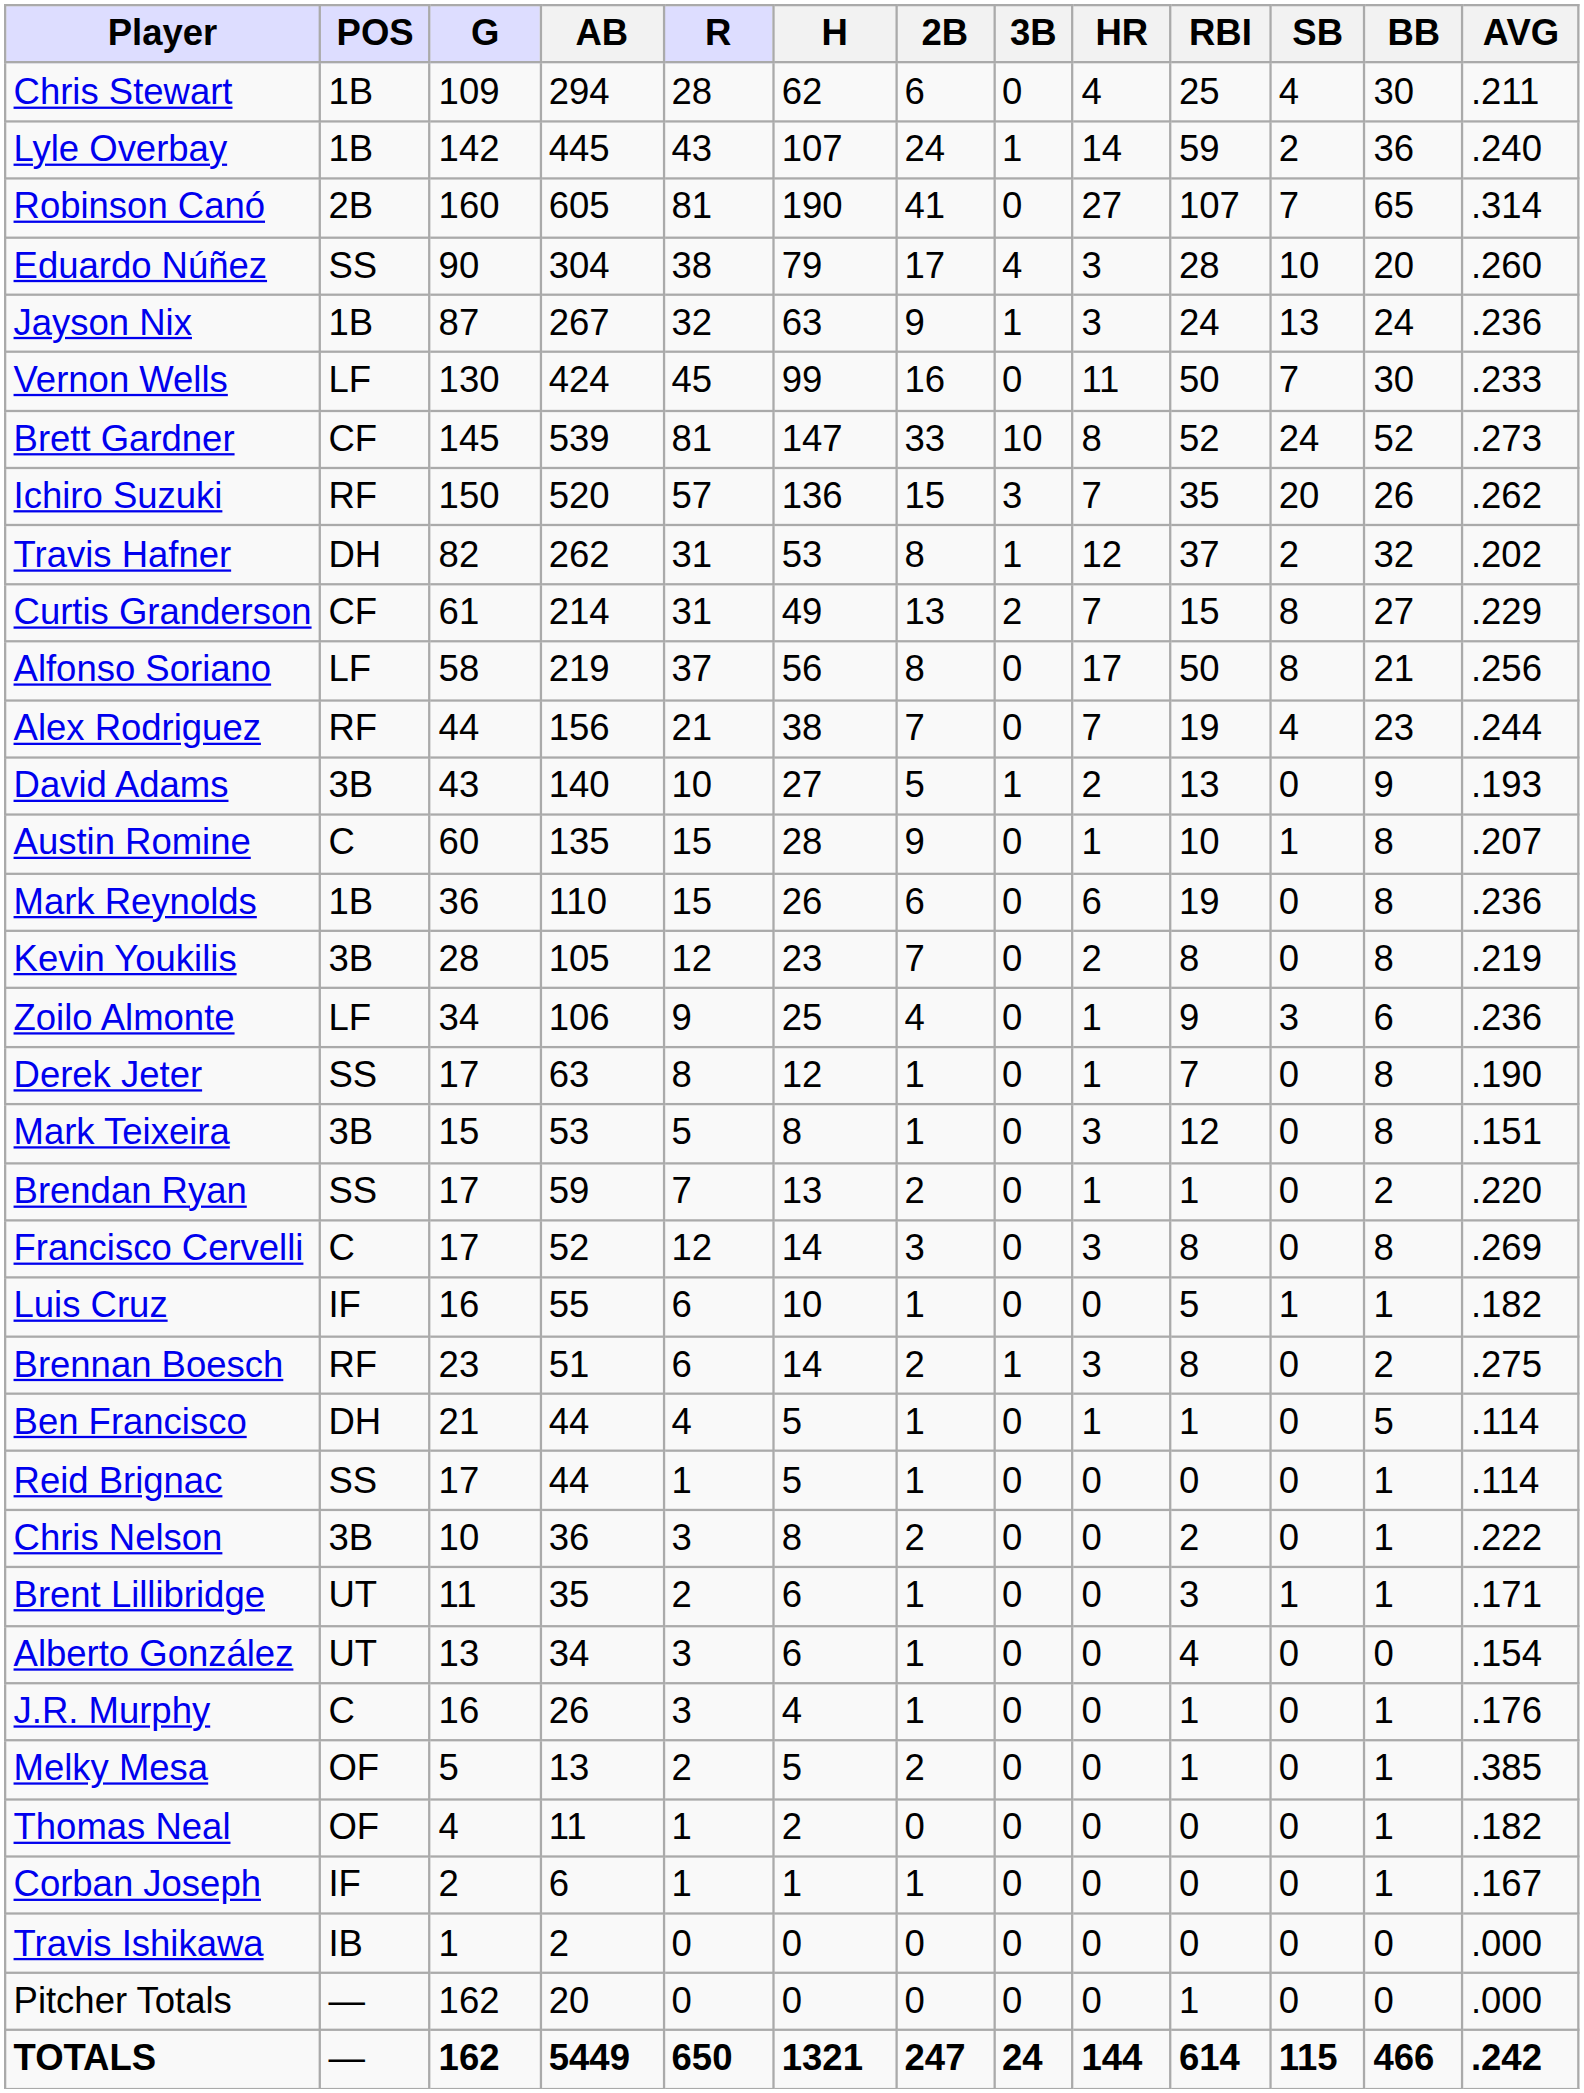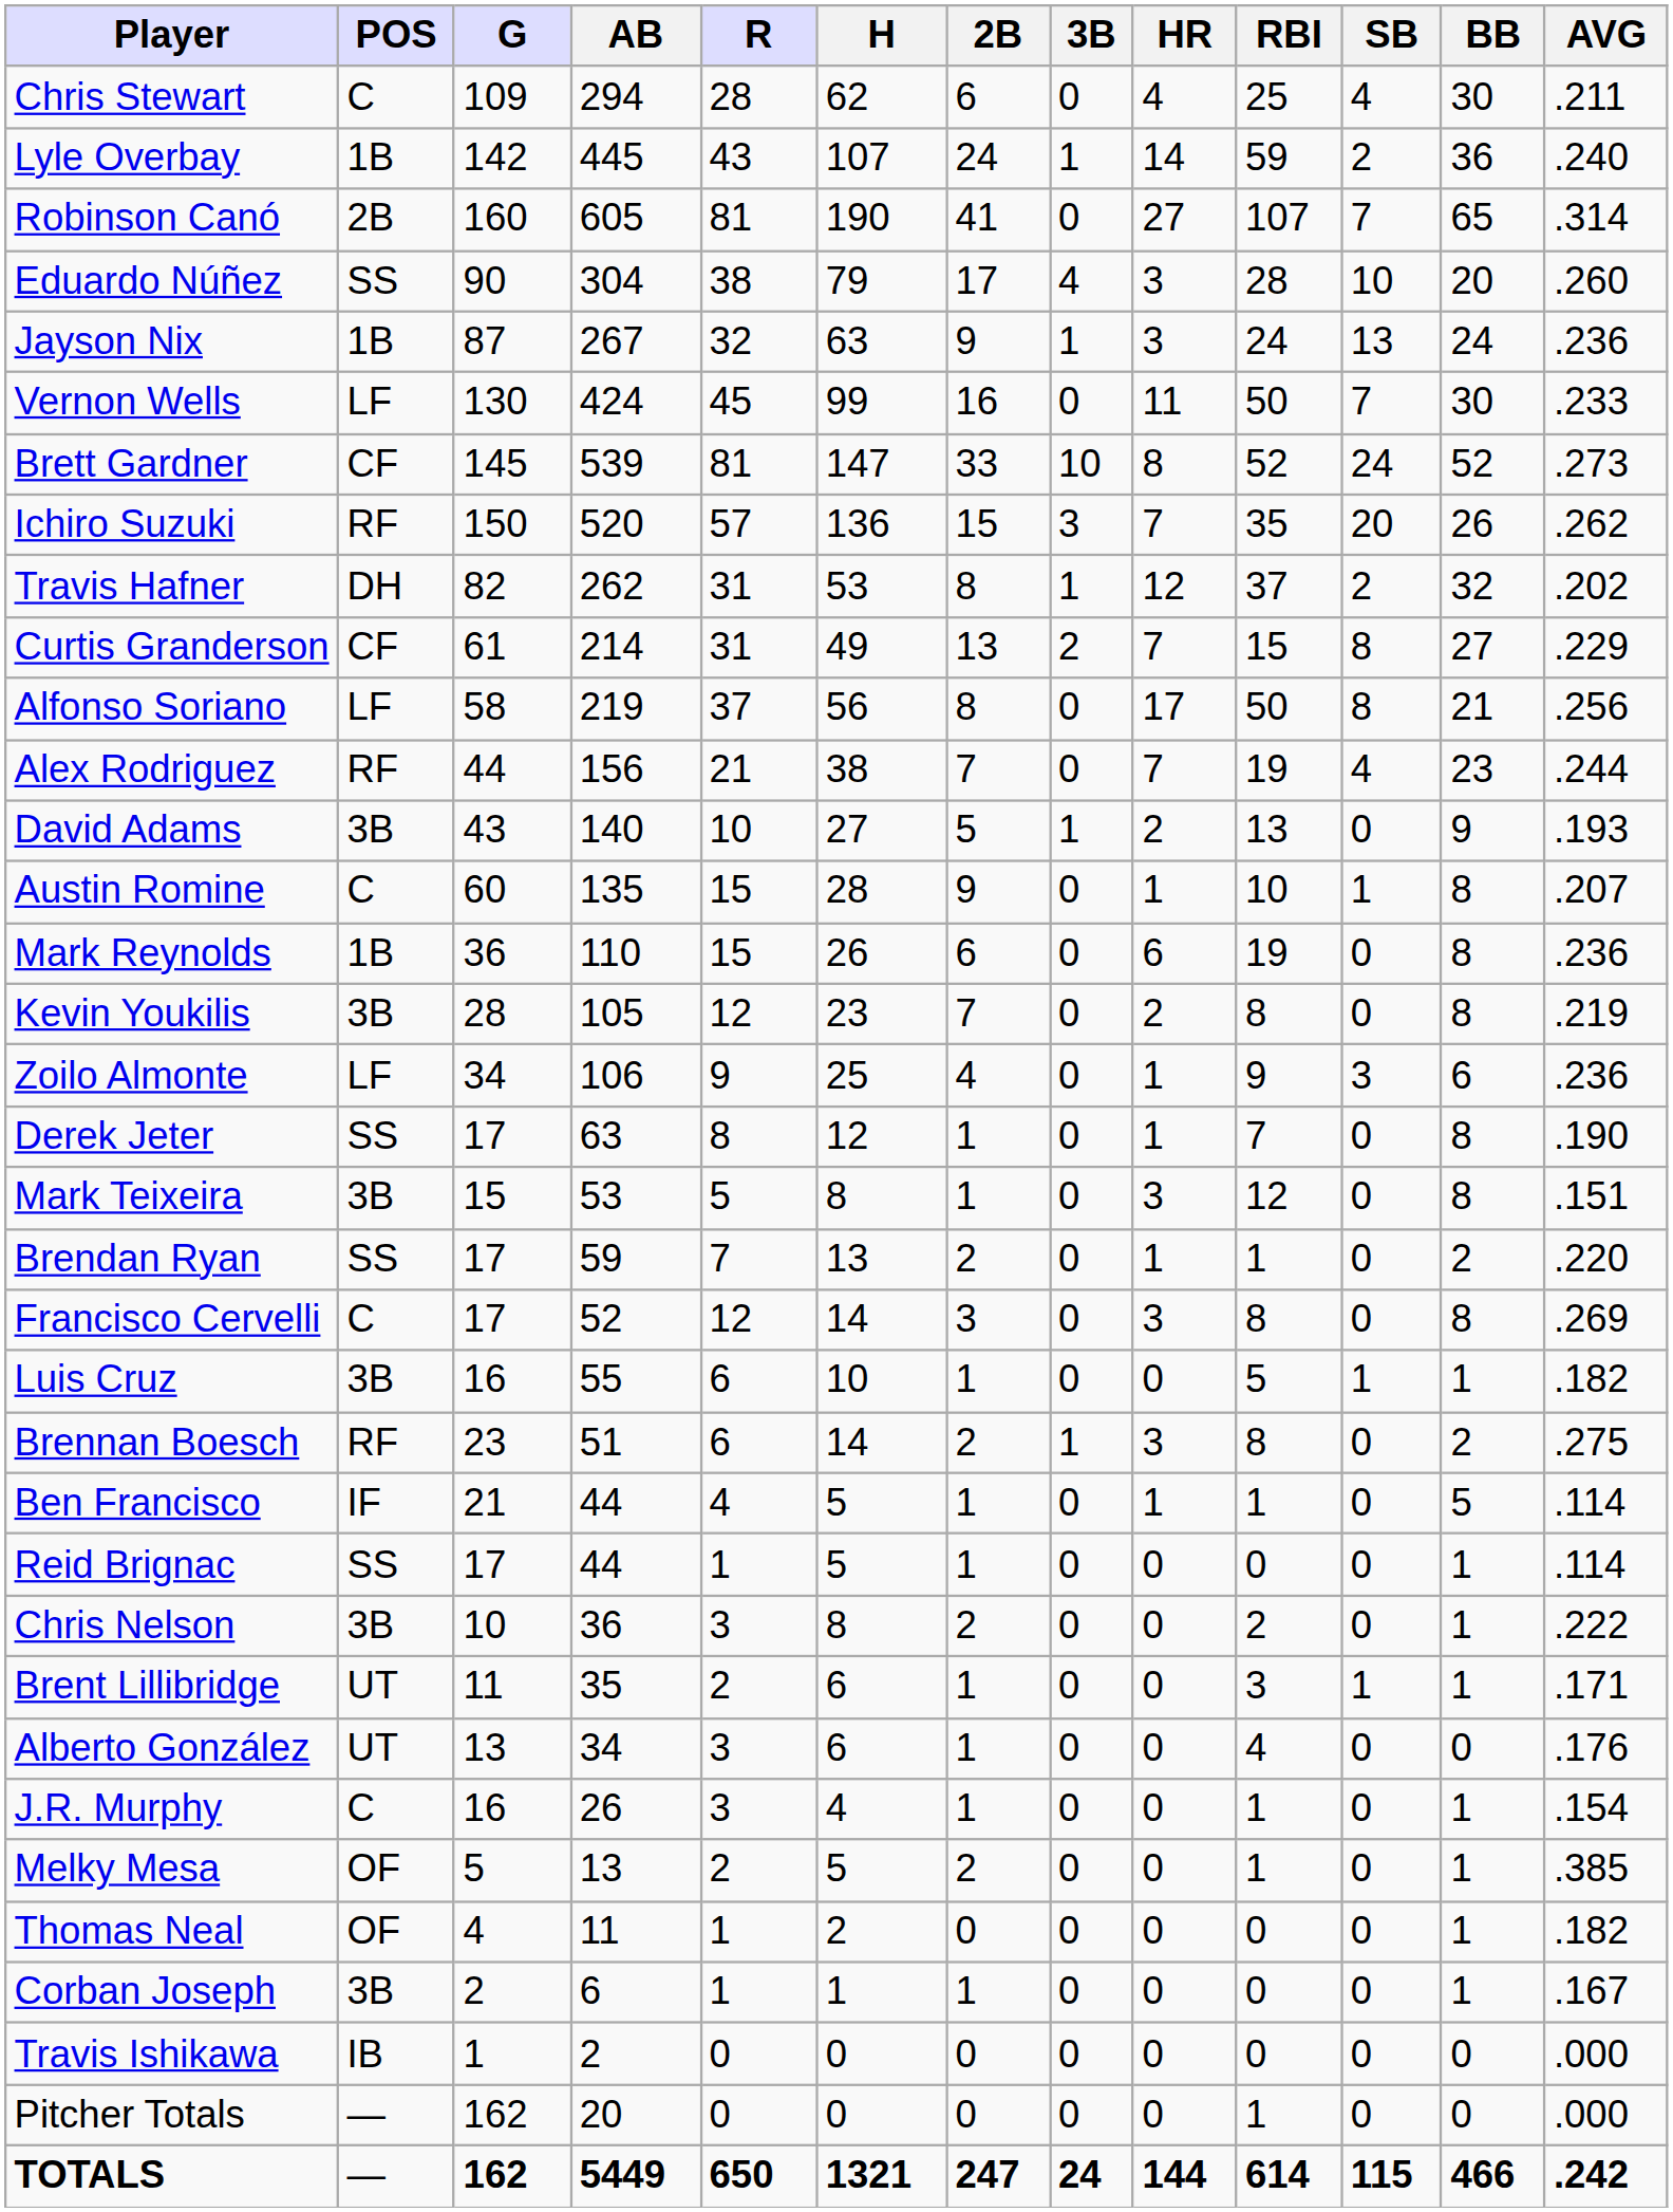Chris Stewart | POS: 1B -> C
Luis Cruz | POS: IF -> 3B
Ben Francisco | POS: DH -> IF
Alberto González | AVG: .154 -> .176
J.R. Murphy | AVG: .176 -> .154
Corban Joseph | POS: IF -> 3B
